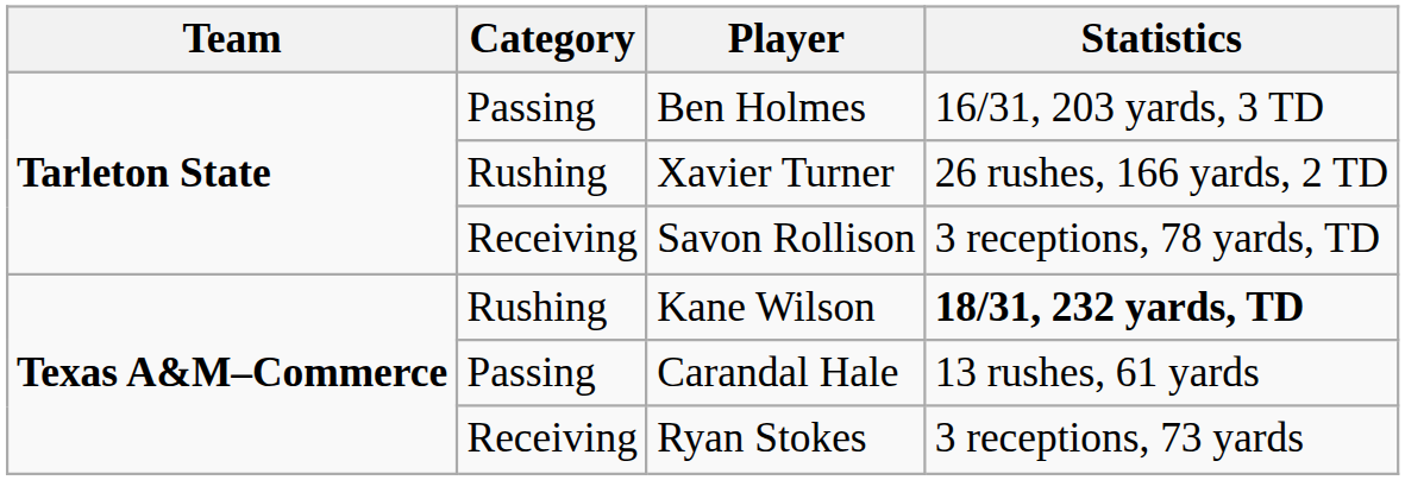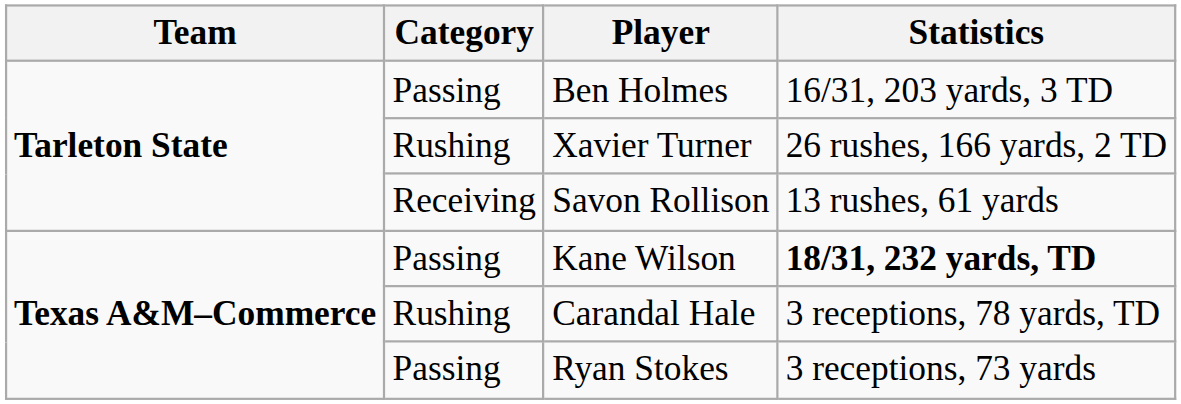Savon Rollison | Statistics: 3 receptions, 78 yards, TD -> 13 rushes, 61 yards
Kane Wilson | Category: Rushing -> Passing
Carandal Hale | Category: Passing -> Rushing
Carandal Hale | Statistics: 13 rushes, 61 yards -> 3 receptions, 78 yards, TD
Ryan Stokes | Category: Receiving -> Passing
